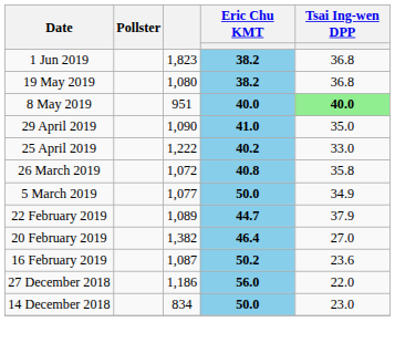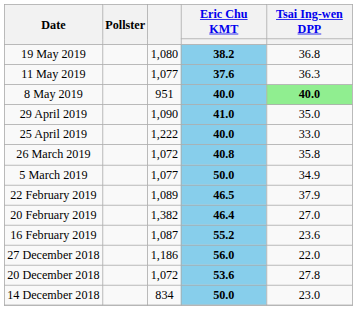- row: 1 Jun 2019 | 1,823 | 38.2 | 36.8
+ row: 11 May 2019 | 1,077 | 37.6 | 36.3
25 April 2019 | Eric Chu KMT: 40.2 -> 40.0
22 February 2019 | Eric Chu KMT: 44.7 -> 46.5
16 February 2019 | Eric Chu KMT: 50.2 -> 55.2
+ row: 20 December 2018 | 1,072 | 53.6 | 27.8
